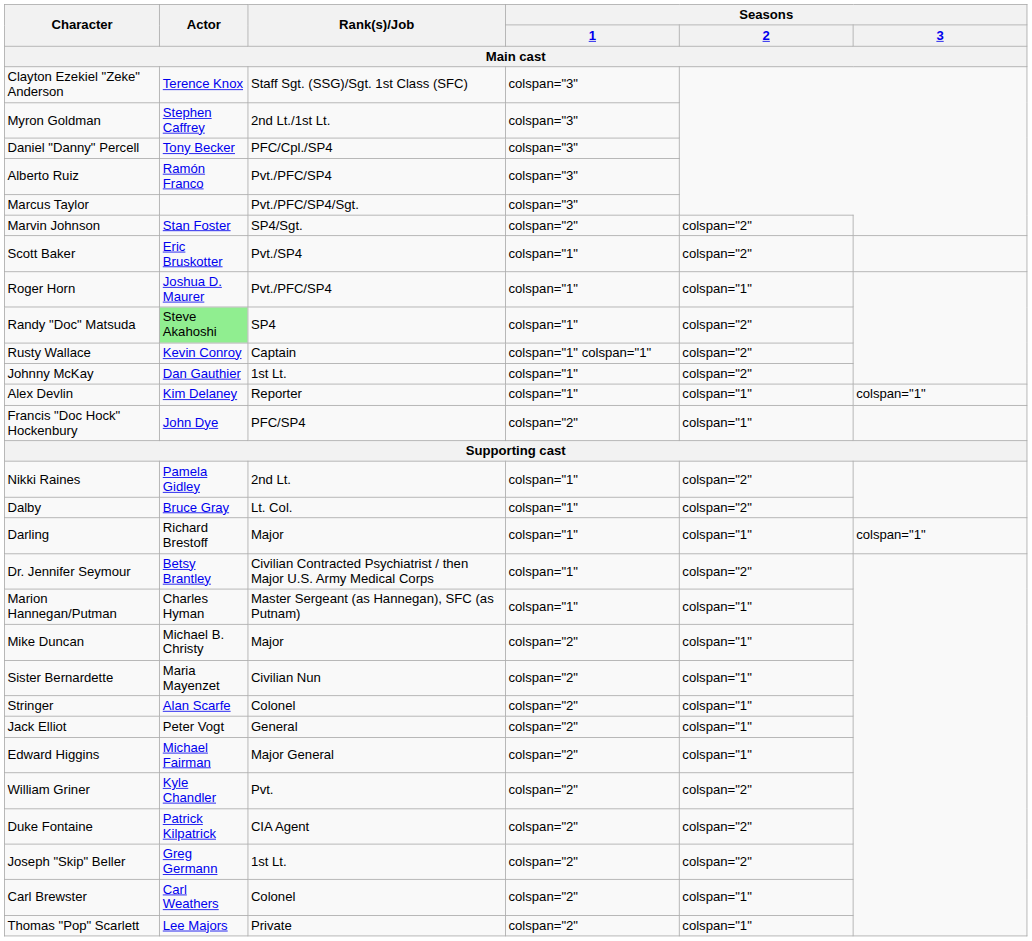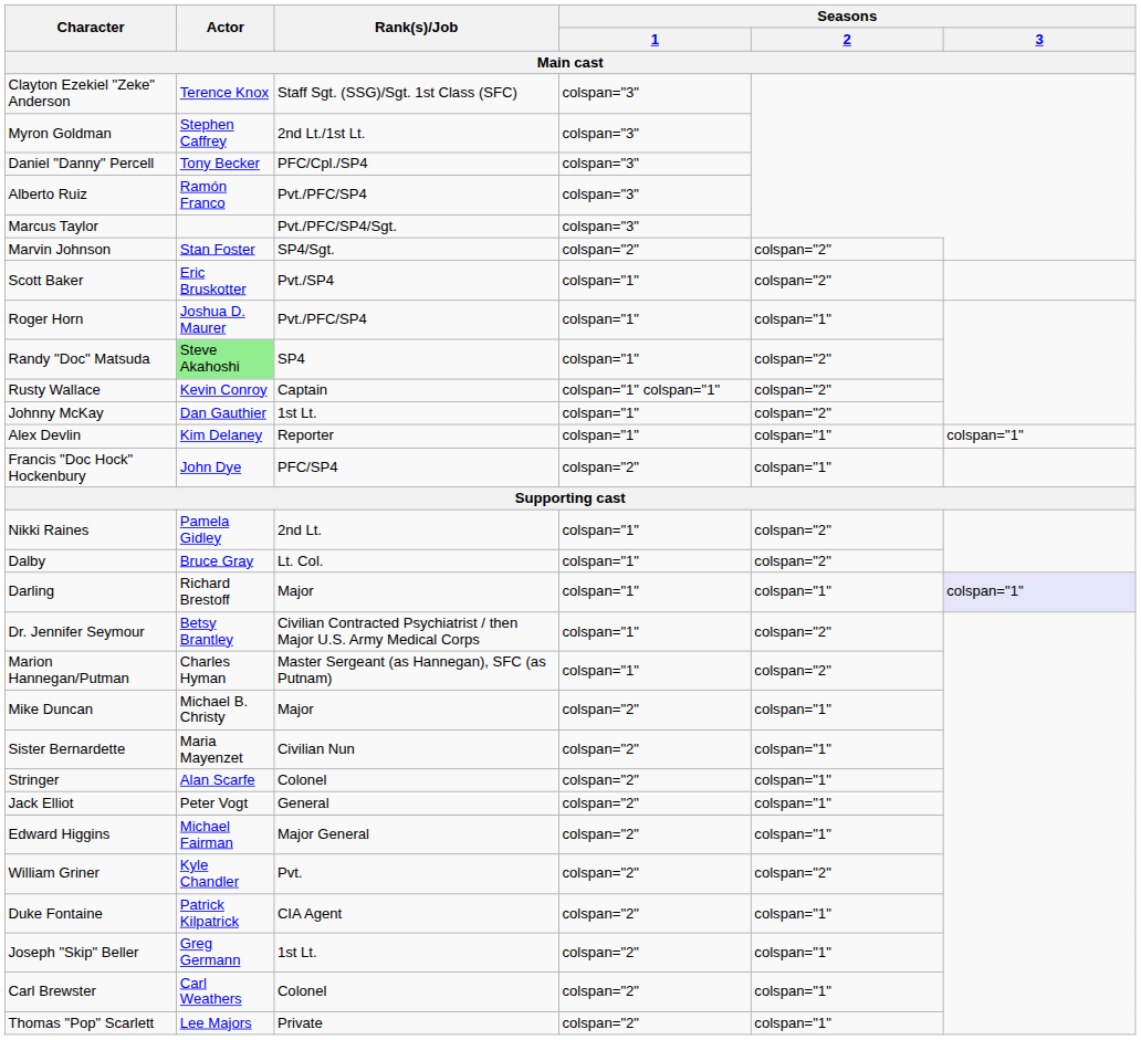Darling | Seasons / 3: no background -> lavender background
Marion Hannegan/Putman | Seasons / 2: colspan="1" -> colspan="2"
Duke Fontaine | Seasons / 2: colspan="2" -> colspan="1"
Joseph "Skip" Beller | Seasons / 2: colspan="2" -> colspan="1"
